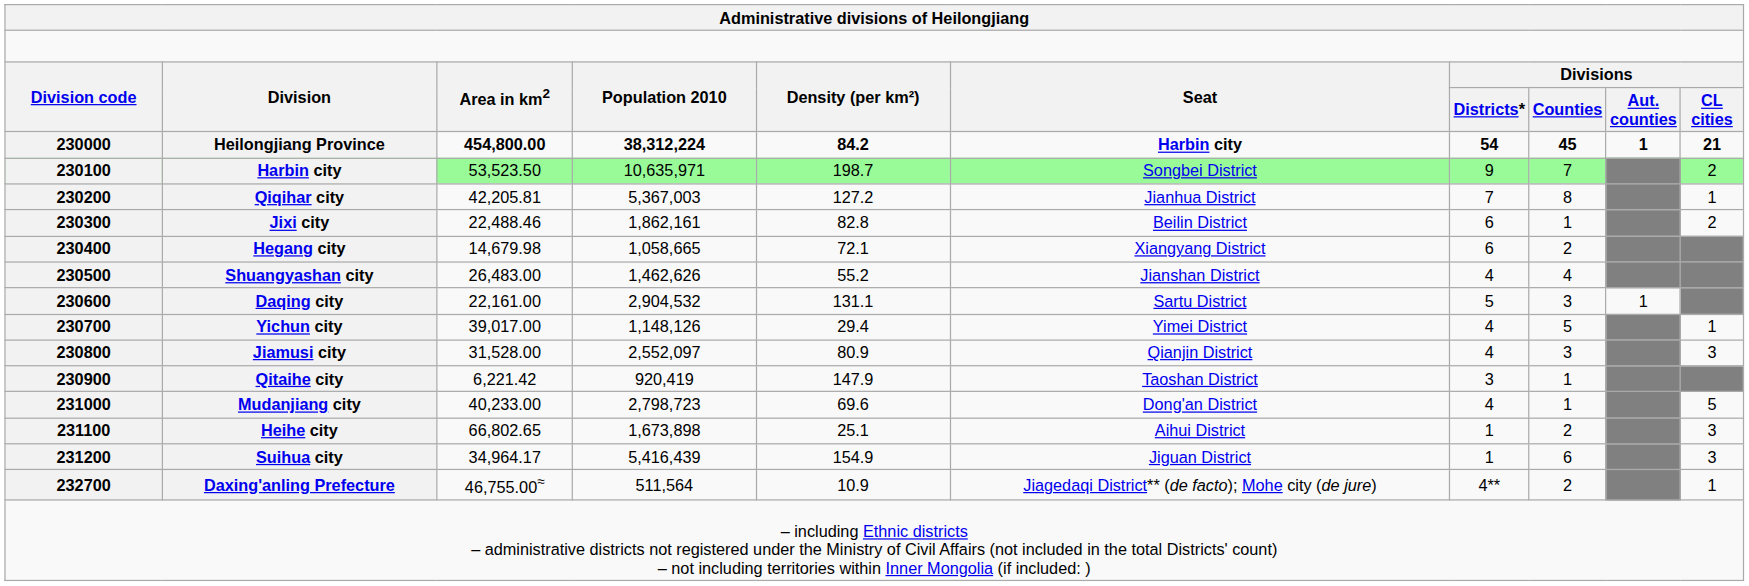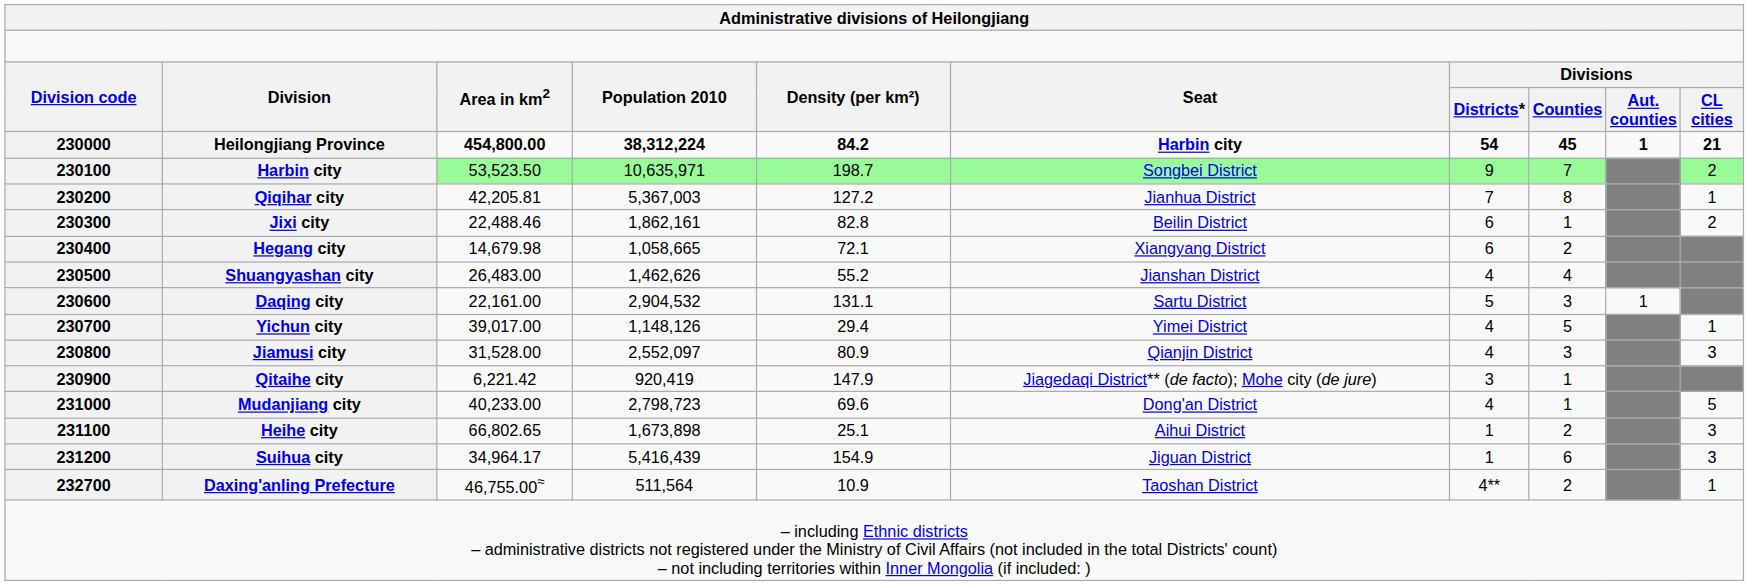Qitaihe city | column 6: Taoshan District -> Jiagedaqi District** (de facto); Mohe city (de jure)
Daxing'anling Prefecture | column 6: Jiagedaqi District** (de facto); Mohe city (de jure) -> Taoshan District
